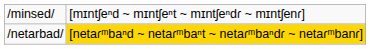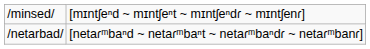/netarbad/ | column 2: gold background -> no background
